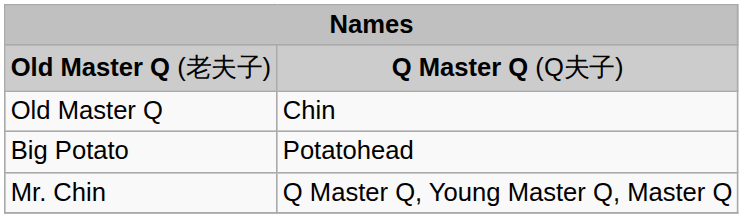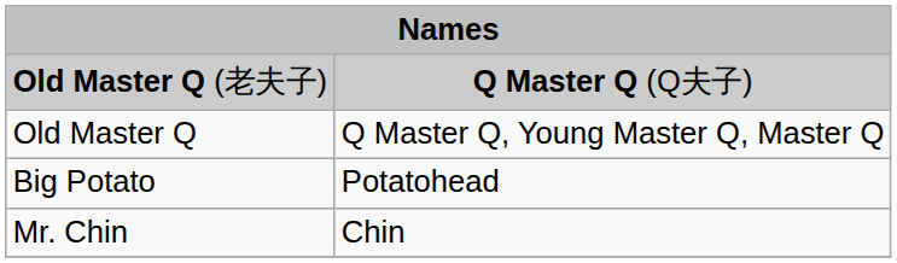Old Master Q | column 2: Chin -> Q Master Q, Young Master Q, Master Q
Mr. Chin | column 2: Q Master Q, Young Master Q, Master Q -> Chin
